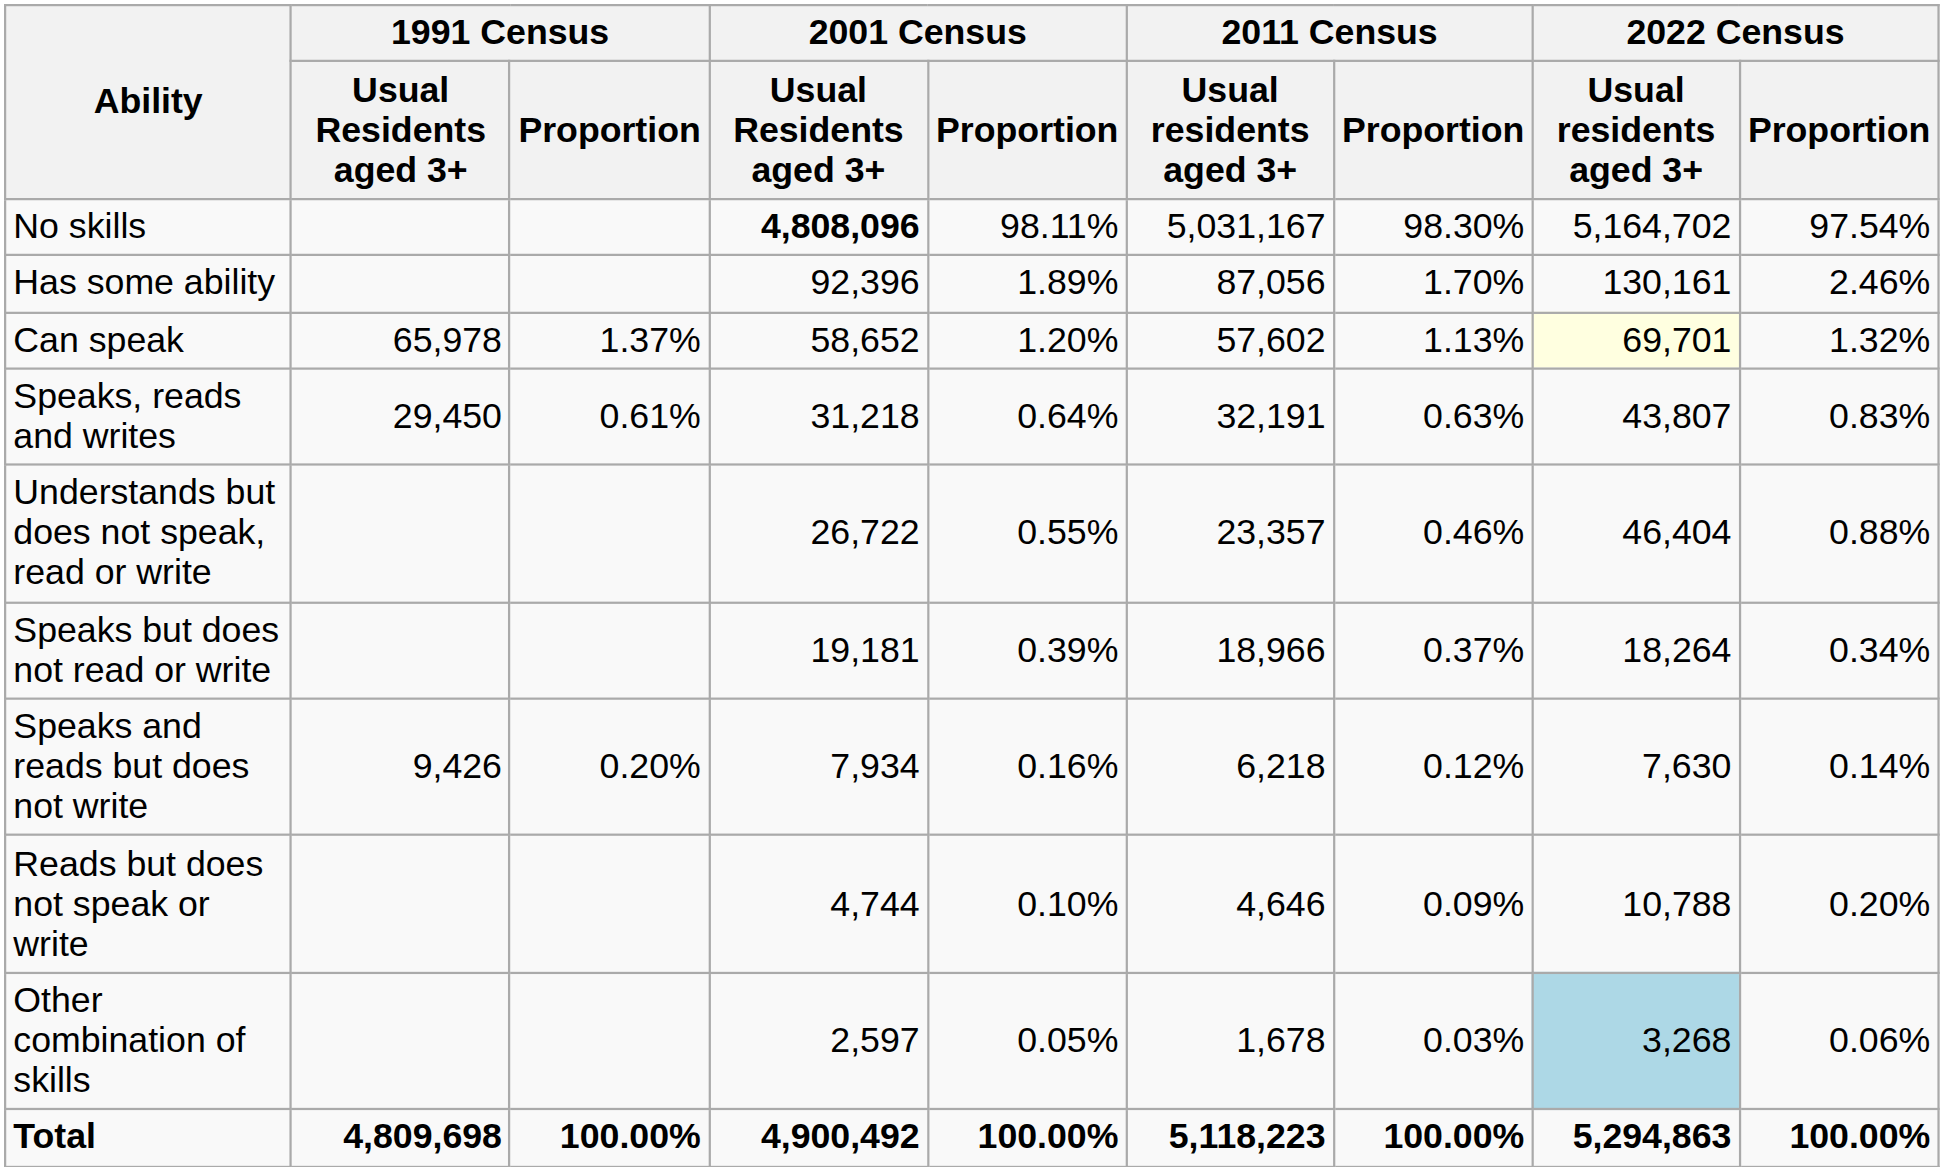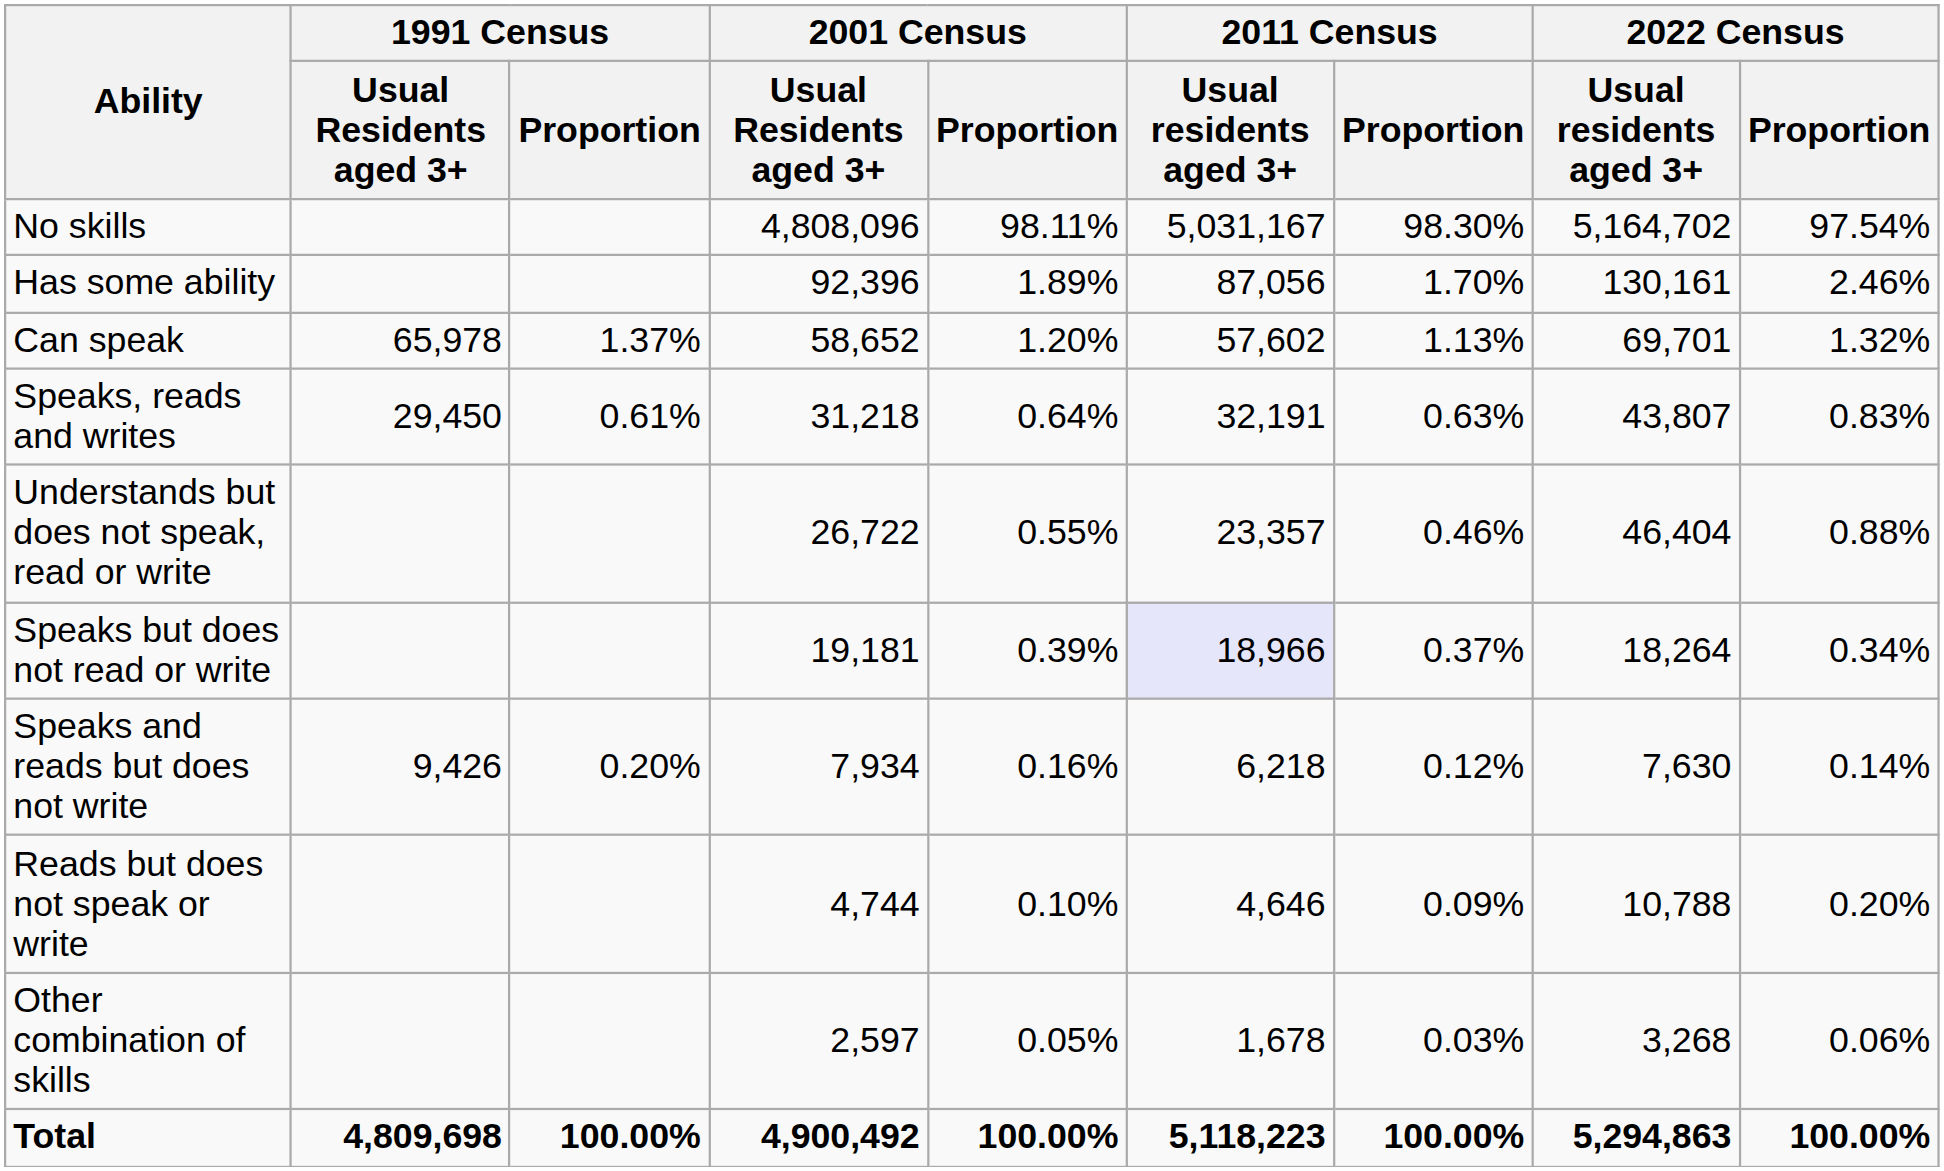No skills | 2001 Census / Usual Residents aged 3+: bold -> normal
Can speak | 2022 Census / Usual residents aged 3+: lightyellow background -> no background
Speaks but does not read or write | 2011 Census / Usual residents aged 3+: no background -> lavender background
Other combination of skills | 2022 Census / Usual residents aged 3+: lightblue background -> no background
